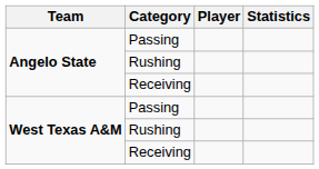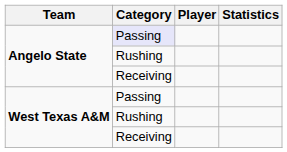Angelo State / Passing | Category: no background -> lavender background
